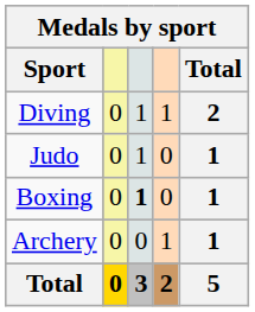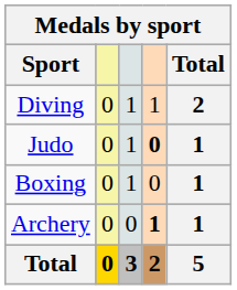Judo | column 4: normal -> bold
Boxing | column 3: bold -> normal
Archery | column 4: normal -> bold
